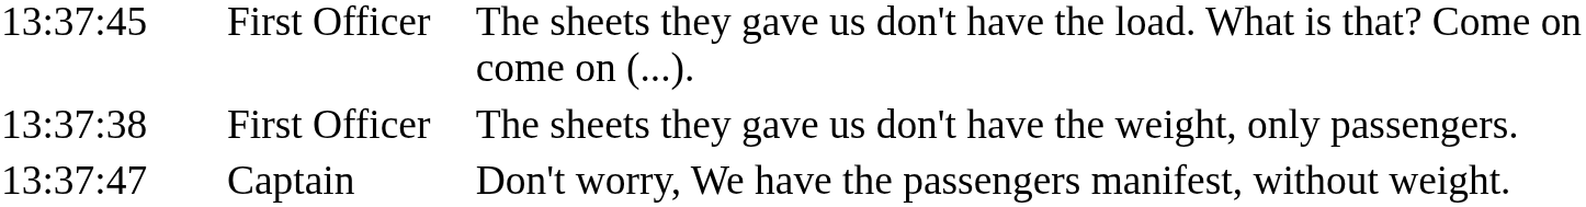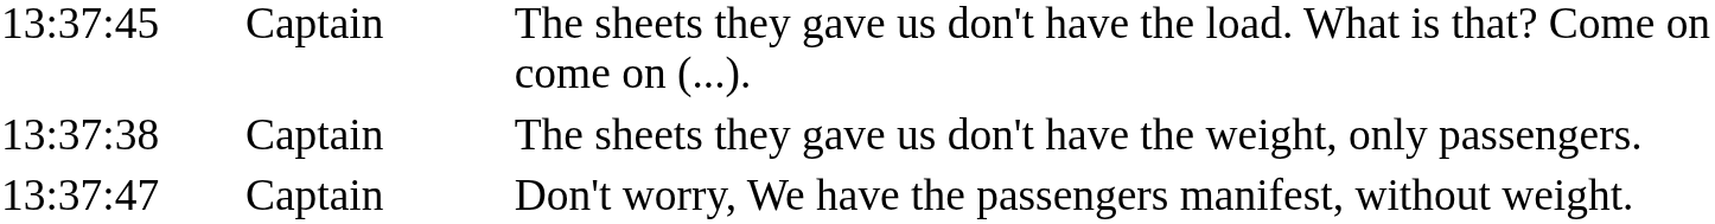row 1 | column 2: First Officer -> Captain
row 2 | column 2: First Officer -> Captain
